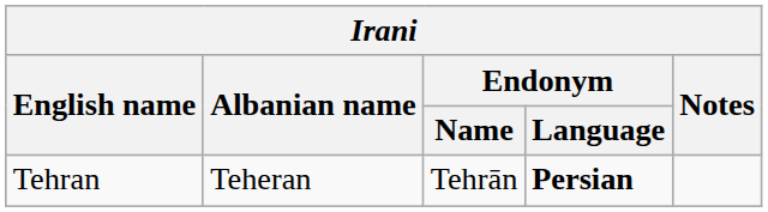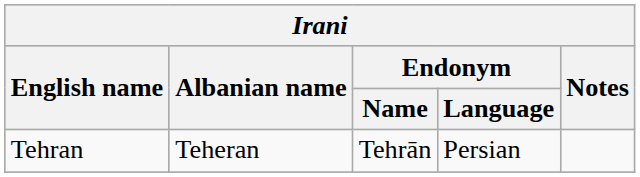Tehran | Endonym / Language: bold -> normal
